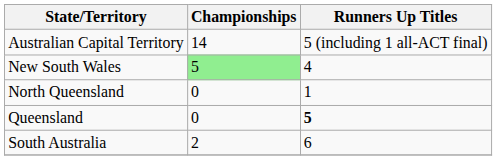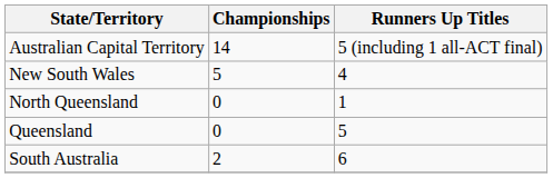New South Wales | Championships: lightgreen background -> no background
Queensland | Runners Up Titles: bold -> normal
